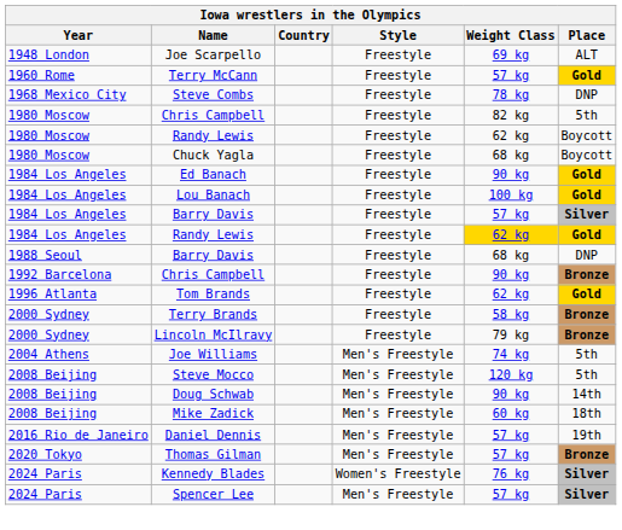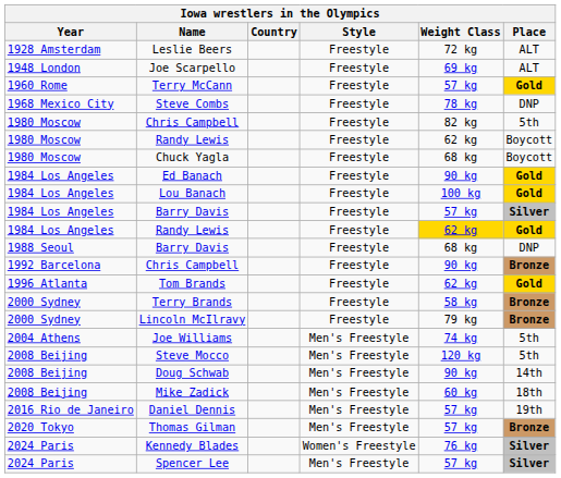+ row: 1928 Amsterdam | Leslie Beers | Freestyle | 72 kg | ALT
